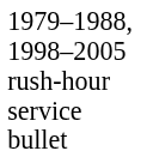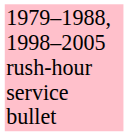row 1 | column 1: no background -> pink background
